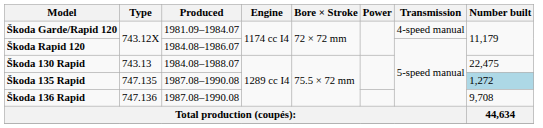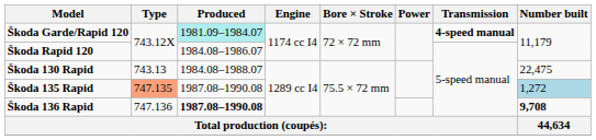Škoda Garde/Rapid 120 | Produced: no background -> paleturquoise background
Škoda Garde/Rapid 120 | Transmission: normal -> bold
Škoda 135 Rapid | Type: no background -> lightsalmon background
Škoda 136 Rapid | Produced: normal -> bold
Škoda 136 Rapid | Number built: normal -> bold
